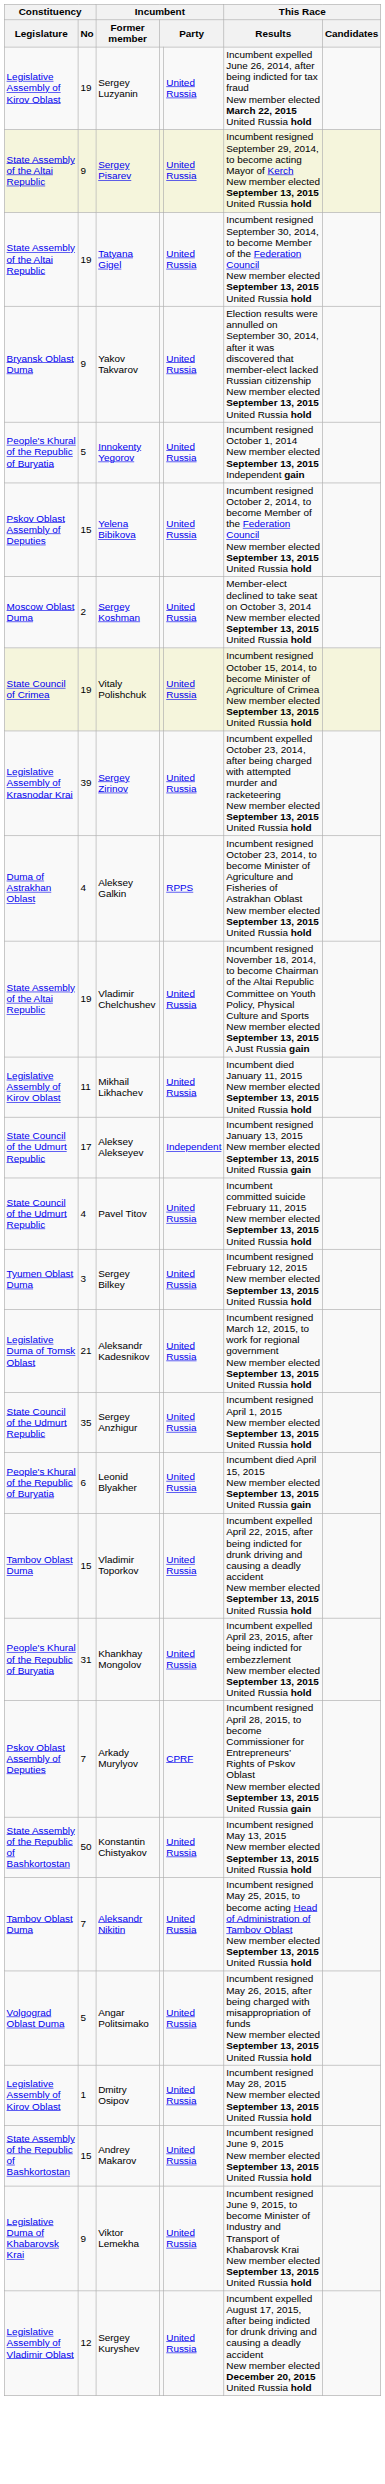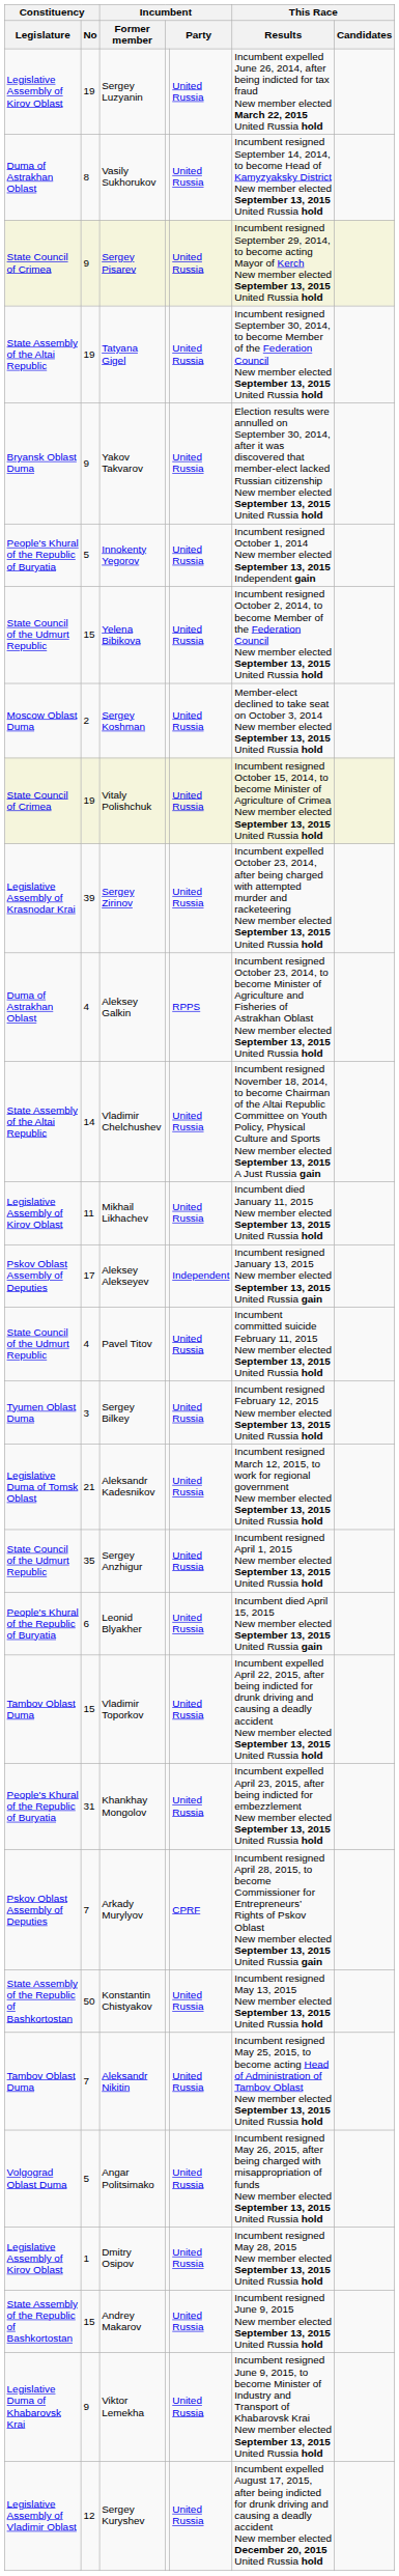+ row: Duma of Astrakhan Oblast | 8 | Vasily Sukhorukov | United Russia | Incumbent resigned September 14, 2014, to become Head of Kamyzyaksky District New member elected September 13, 2015 United Russia hold
Sergey Pisarev | Constituency / Legislature: State Assembly of the Altai Republic -> State Council of Crimea
Yelena Bibikova | Constituency / Legislature: Pskov Oblast Assembly of Deputies -> State Council of the Udmurt Republic
Vladimir Chelchushev | Constituency / No: 19 -> 14
Aleksey Alekseyev | Constituency / Legislature: State Council of the Udmurt Republic -> Pskov Oblast Assembly of Deputies
